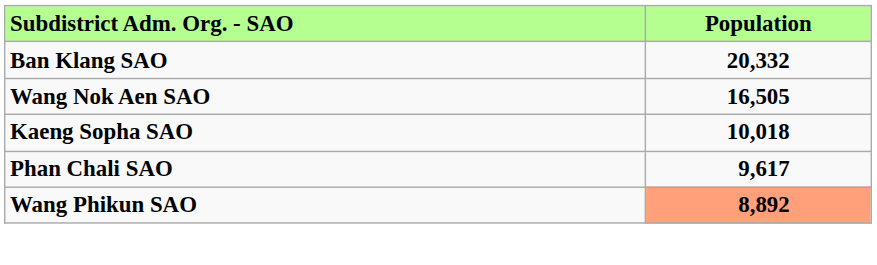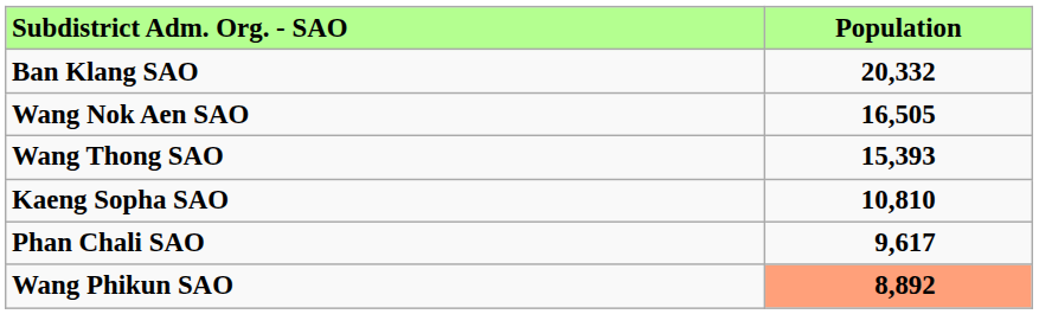+ row: Wang Thong SAO | 15,393
Kaeng Sopha SAO | Population: 10,018 -> 10,810
